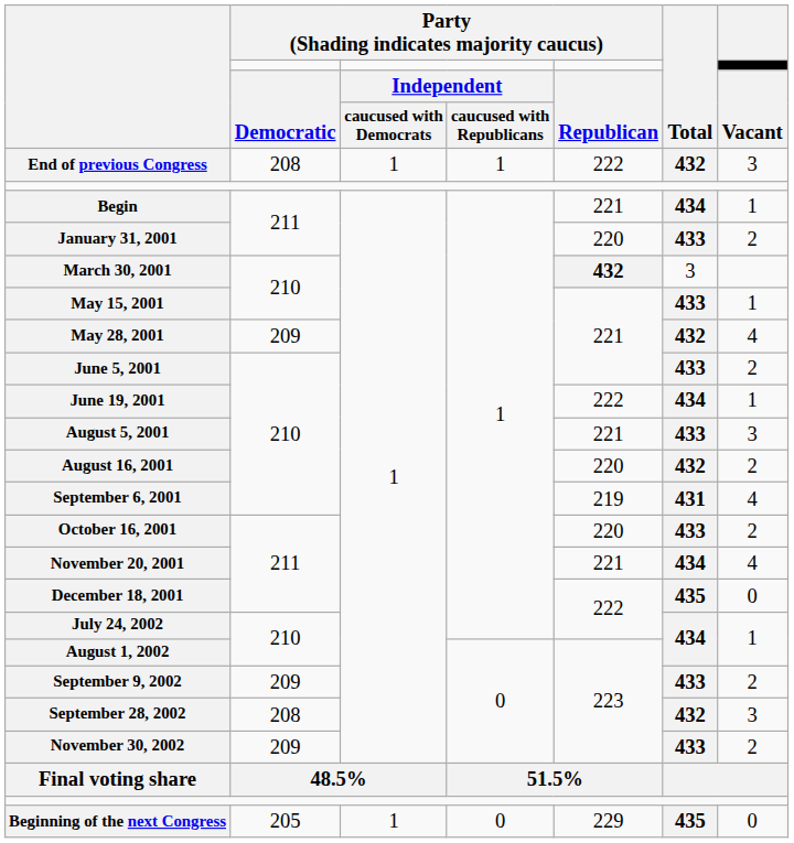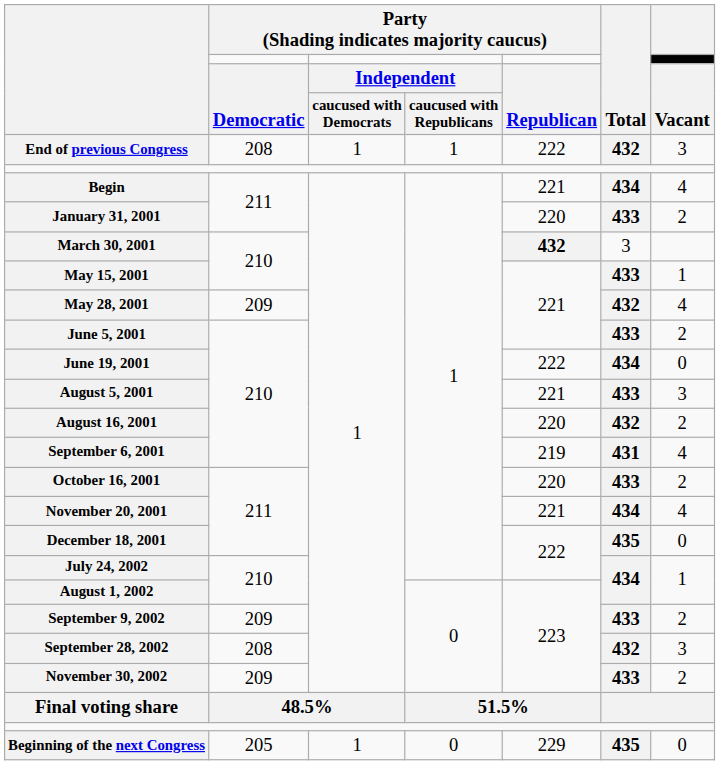Begin | column 7: 1 -> 4
June 19, 2001 | column 7: 1 -> 0
